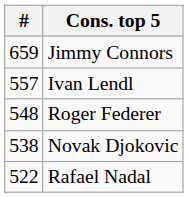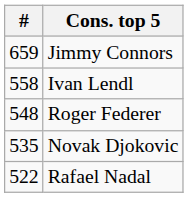Ivan Lendl | #: 557 -> 558
Novak Djokovic | #: 538 -> 535
